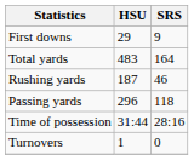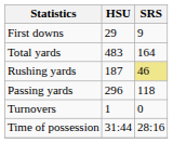Rushing yards | SRS: no background -> khaki background
rows swapped: Turnovers <-> Time of possession
